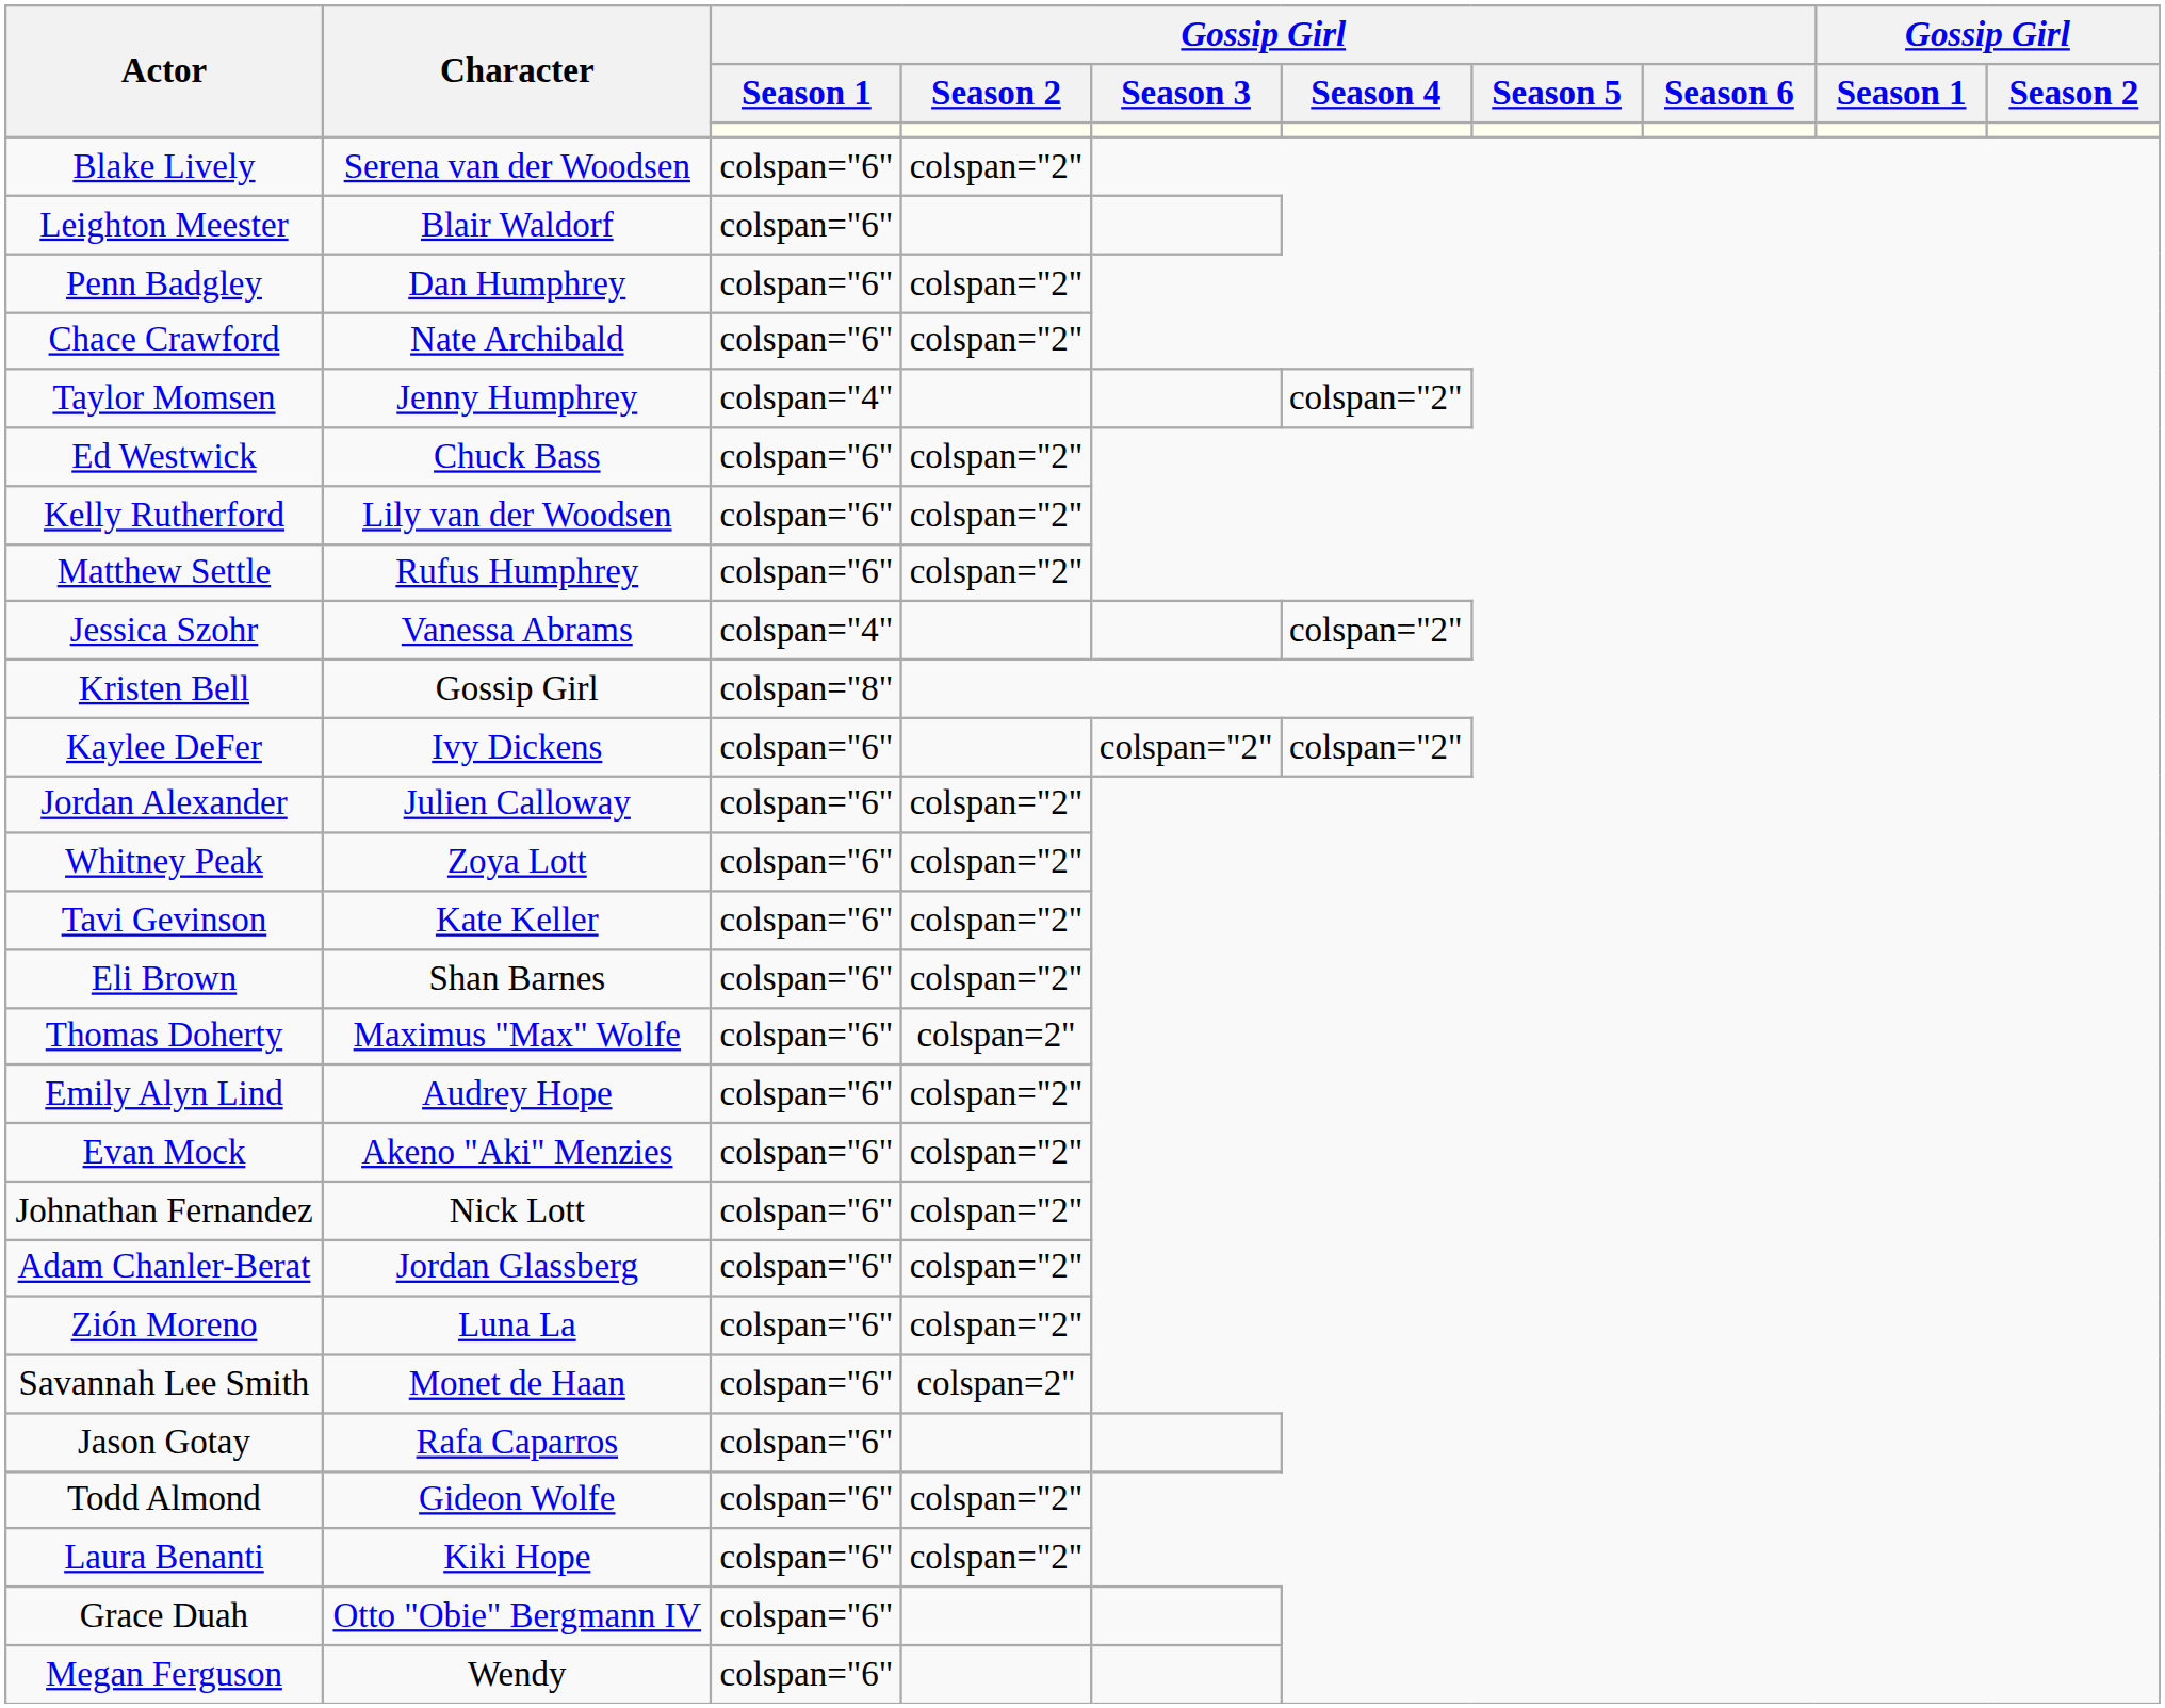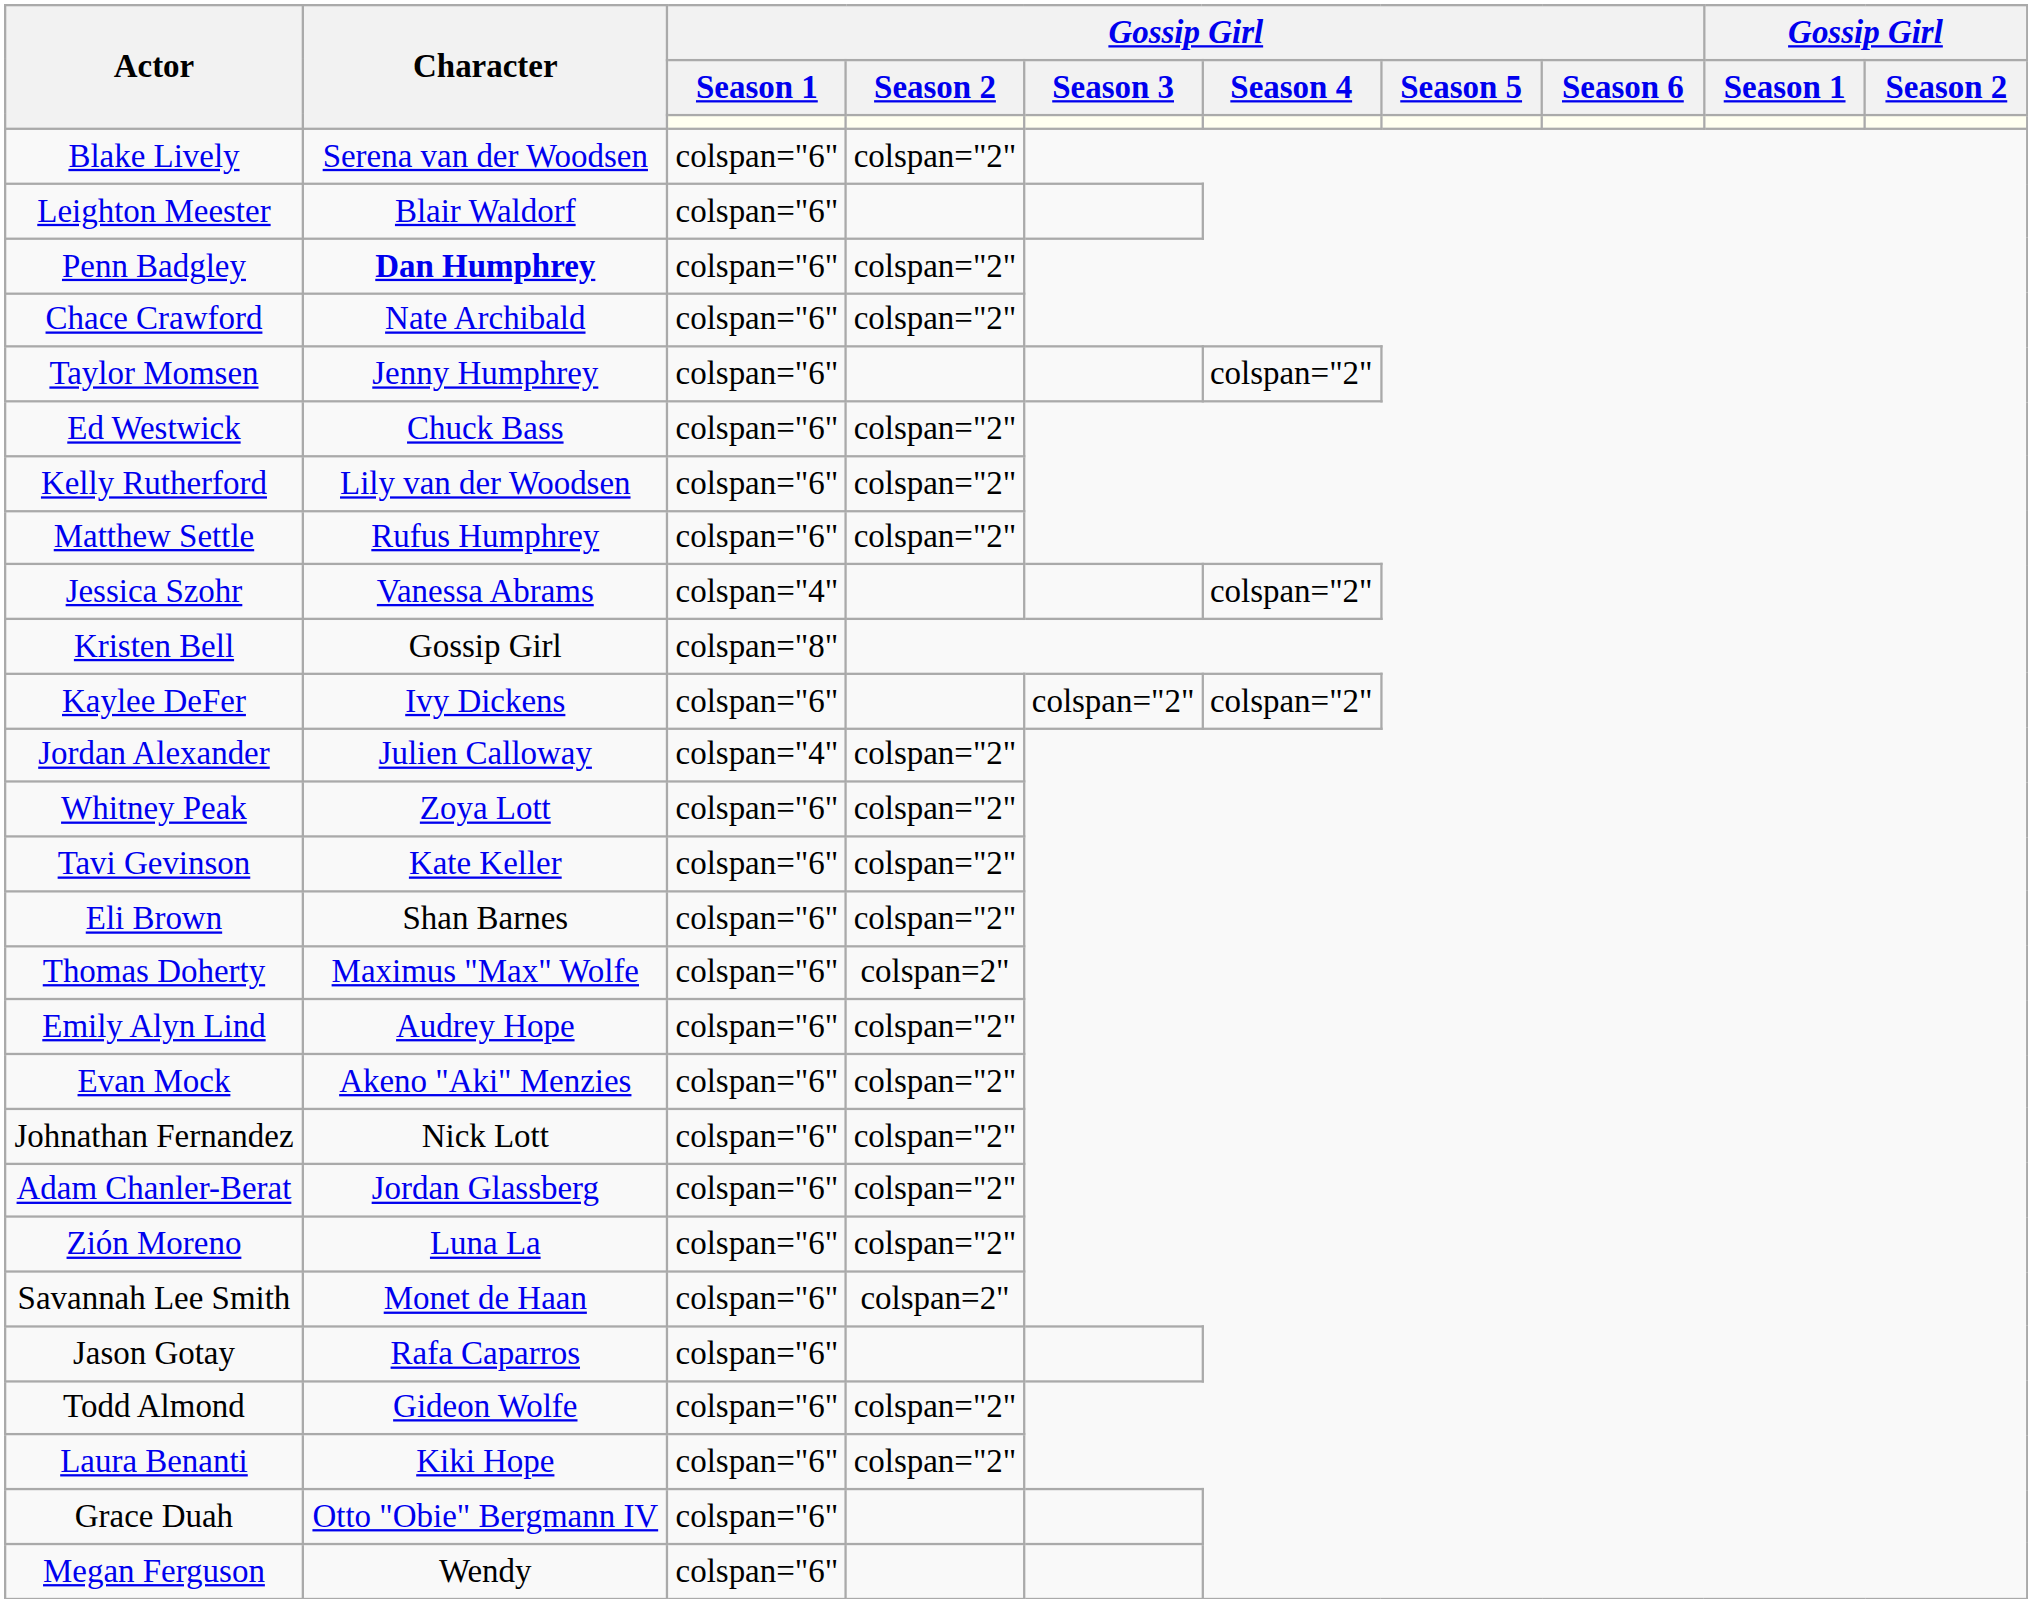Penn Badgley | Character: normal -> bold
Taylor Momsen | column 3: colspan="4" -> colspan="6"
Jordan Alexander | column 3: colspan="6" -> colspan="4"
